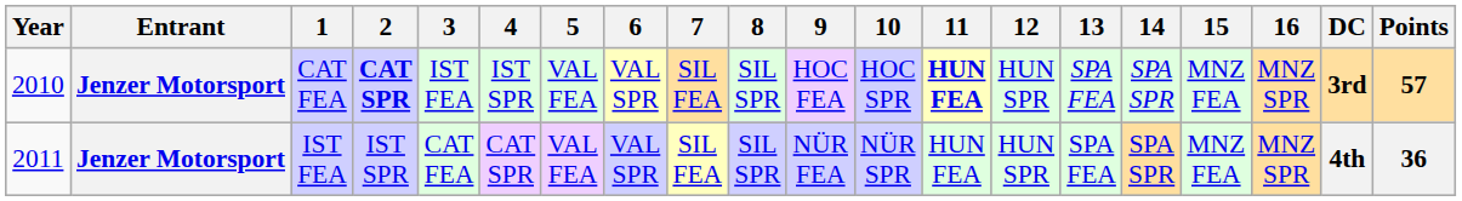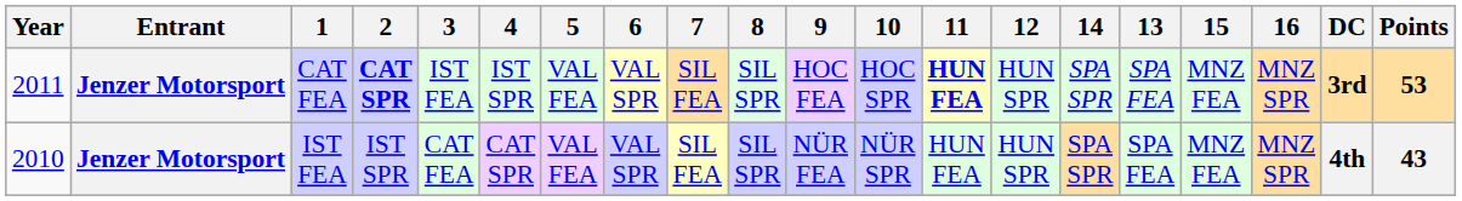columns swapped: 13 <-> 14
row 2 | Year: 2010 -> 2011
row 2 | Points: 57 -> 53
row 3 | Year: 2011 -> 2010
row 3 | Points: 36 -> 43
